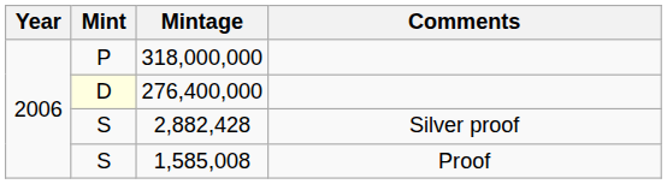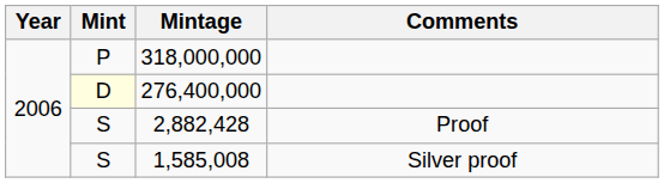2,882,428 | Comments: Silver proof -> Proof
1,585,008 | Comments: Proof -> Silver proof
